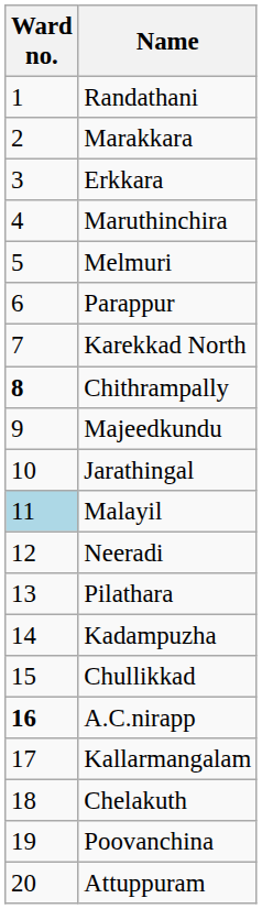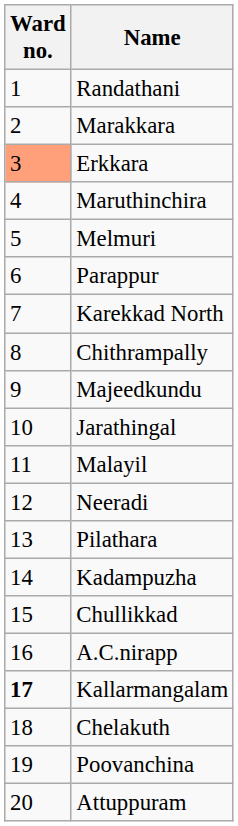Erkkara | Ward no.: no background -> lightsalmon background
Chithrampally | Ward no.: bold -> normal
Malayil | Ward no.: lightblue background -> no background
A.C.nirapp | Ward no.: bold -> normal
Kallarmangalam | Ward no.: normal -> bold
